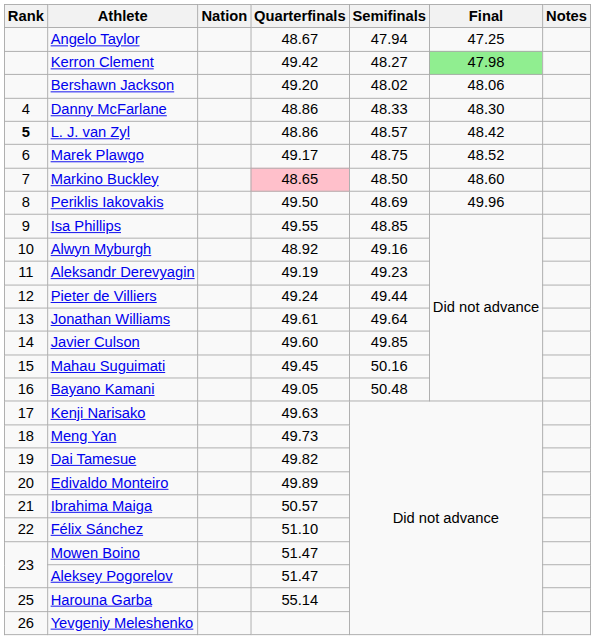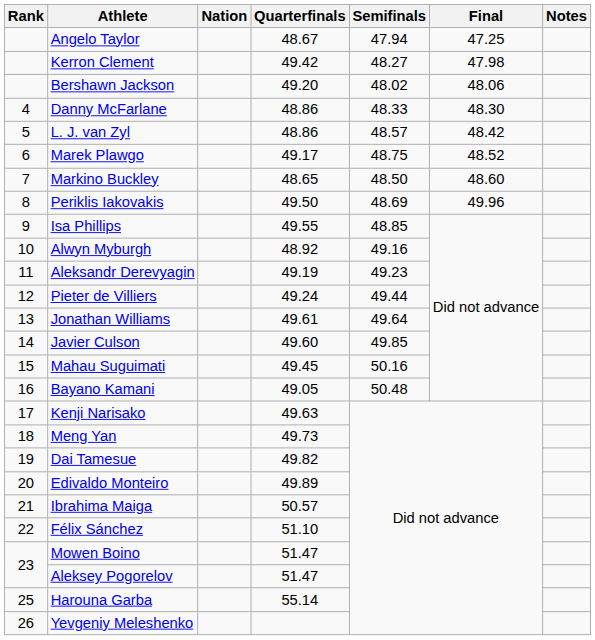Kerron Clement | Final: lightgreen background -> no background
L. J. van Zyl | Rank: bold -> normal
Markino Buckley | Quarterfinals: pink background -> no background
